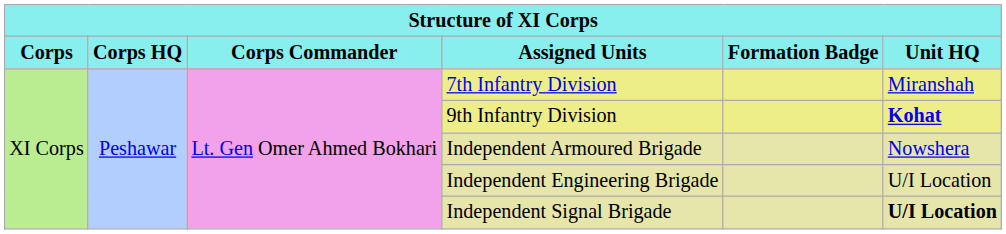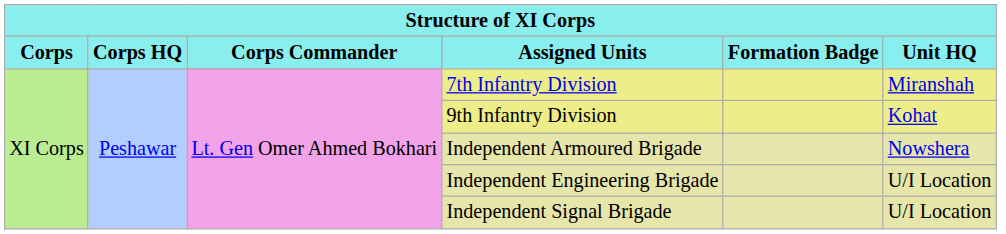9th Infantry Division | Unit HQ: bold -> normal
Independent Signal Brigade | Unit HQ: bold -> normal
